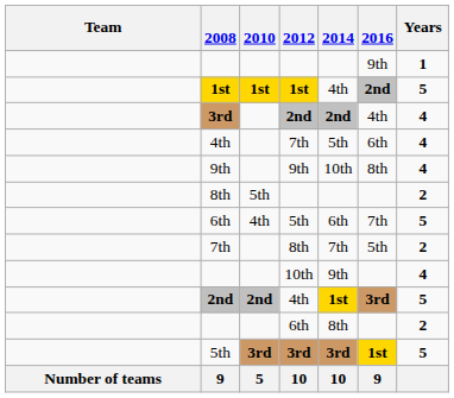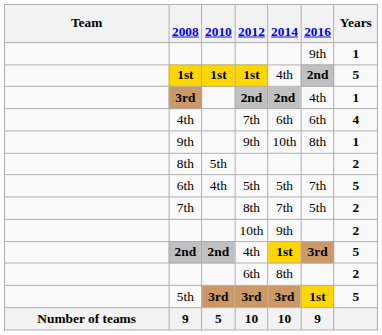row 4 | Years: 4 -> 1
row 5 | 2014: 5th -> 6th
row 6 | Years: 4 -> 1
row 8 | 2014: 6th -> 5th
row 10 | Years: 4 -> 2
